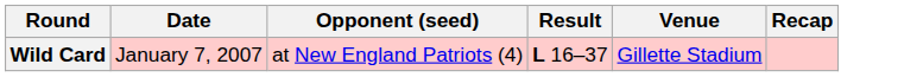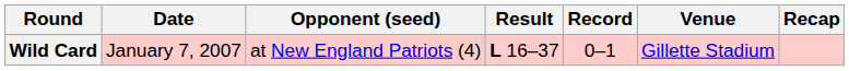+ column: Record | 0–1
